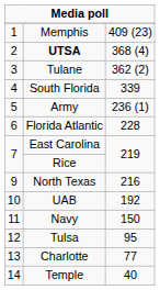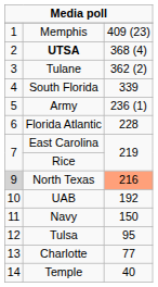North Texas | column 1: no background -> lightgrey background
North Texas | column 3: no background -> lightsalmon background
